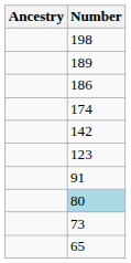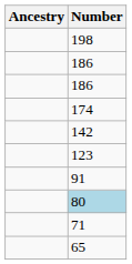row 3 | Number: 189 -> 186
row 10 | Number: 73 -> 71
